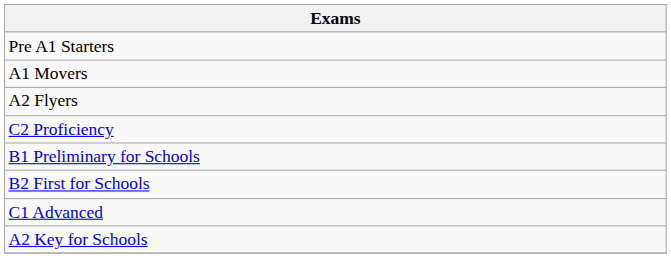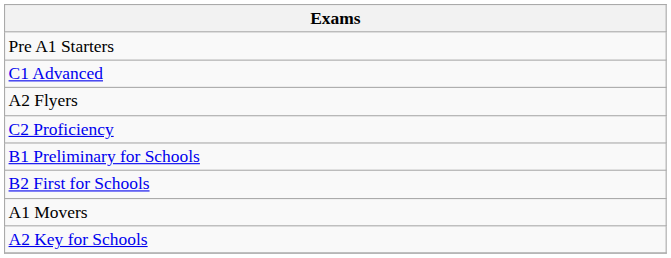row 3 | column 1: A1 Movers -> C1 Advanced
row 8 | column 1: C1 Advanced -> A1 Movers
